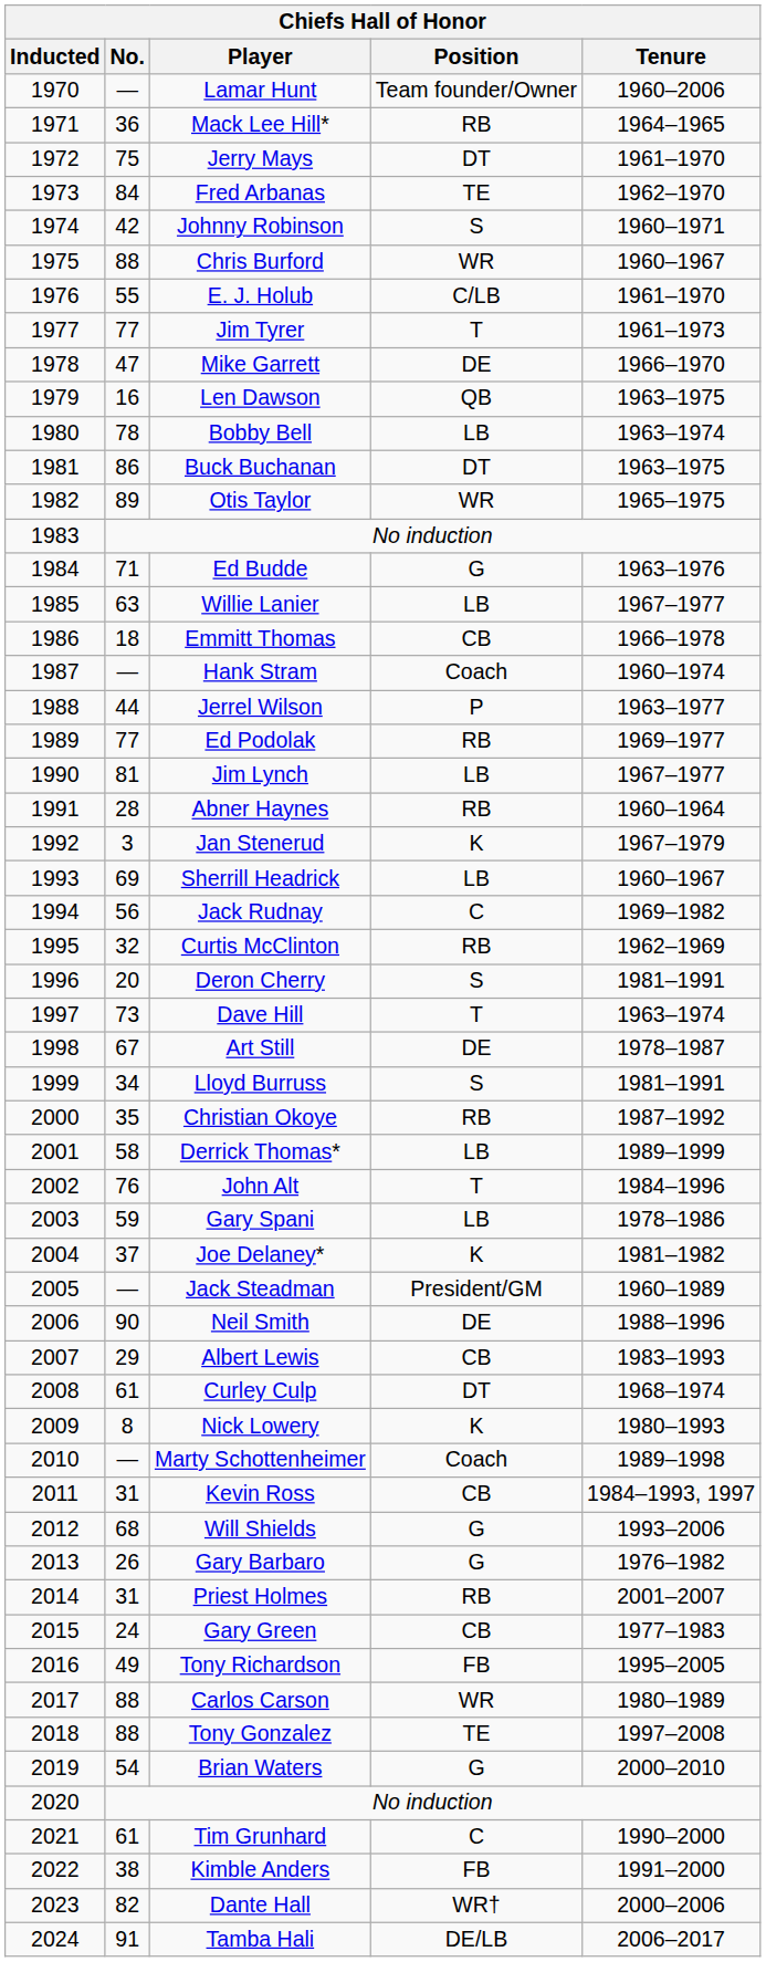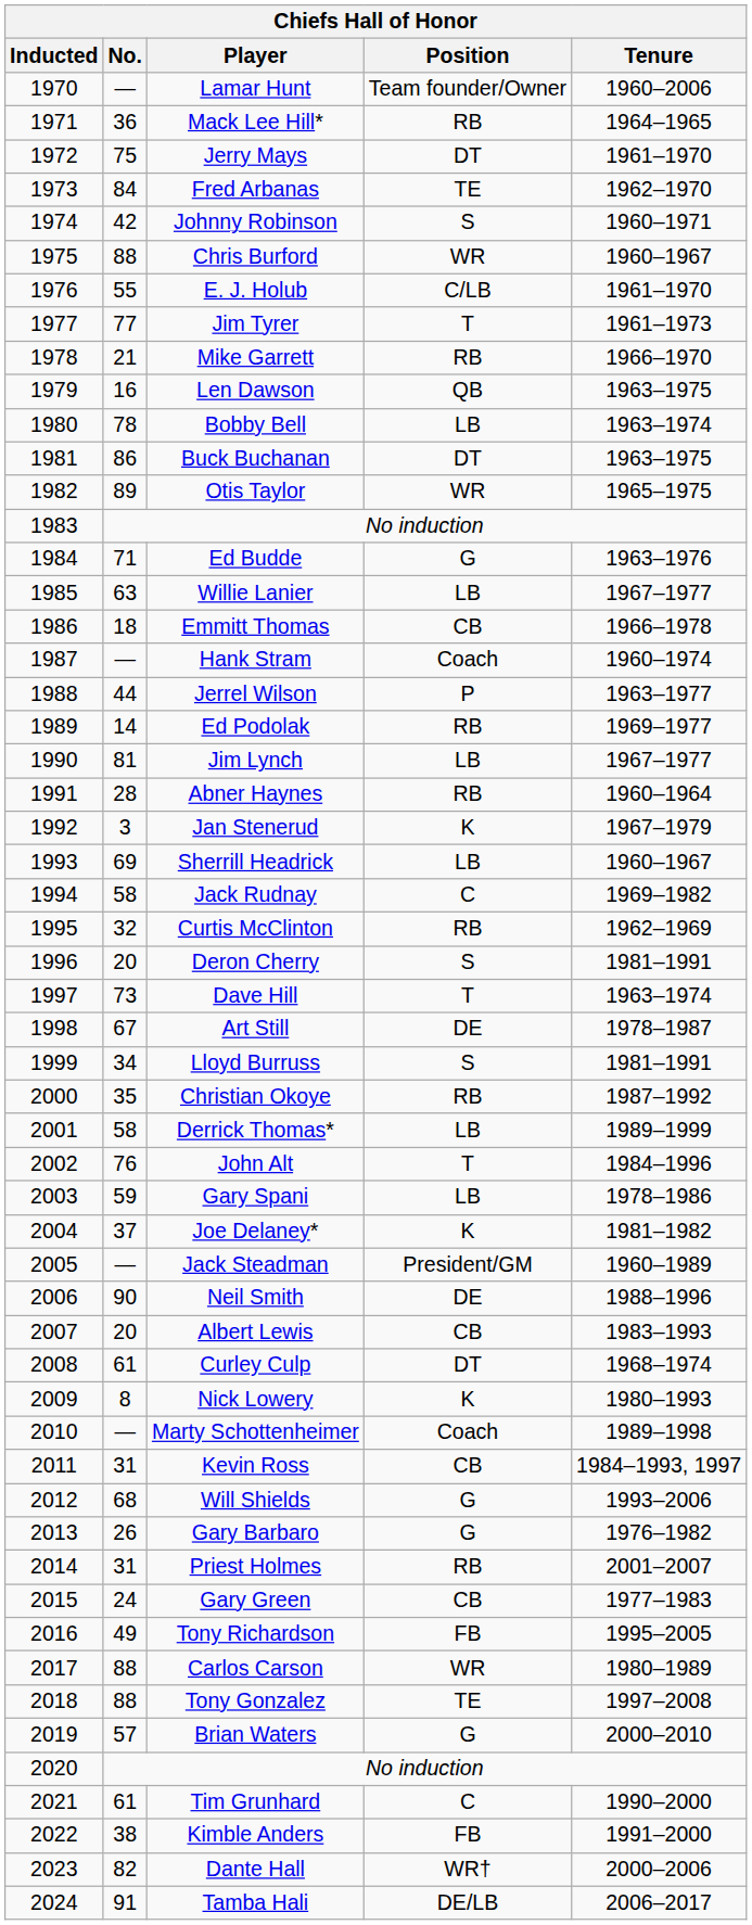Mike Garrett | No.: 47 -> 21
Mike Garrett | Position: DE -> RB
Ed Podolak | No.: 77 -> 14
Jack Rudnay | No.: 56 -> 58
Albert Lewis | No.: 29 -> 20
Brian Waters | No.: 54 -> 57
